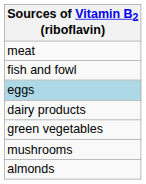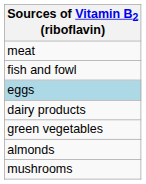row 7 | column 1: mushrooms -> almonds
row 8 | column 1: almonds -> mushrooms
